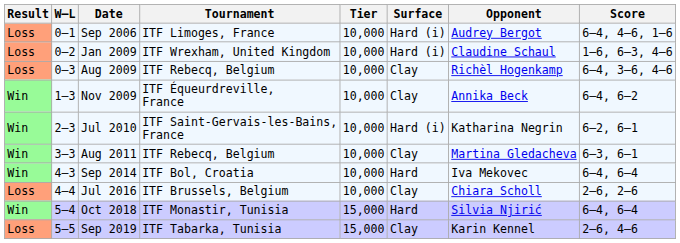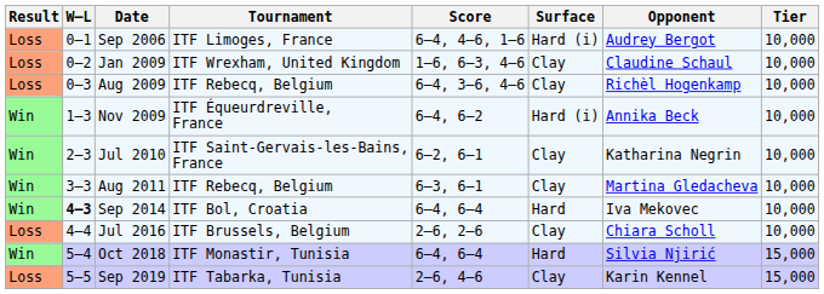columns swapped: Tier <-> Score
Jan 2009 | Surface: Hard (i) -> Clay
Nov 2009 | Surface: Clay -> Hard (i)
Jul 2010 | Surface: Hard (i) -> Clay
Sep 2014 | W–L: normal -> bold
